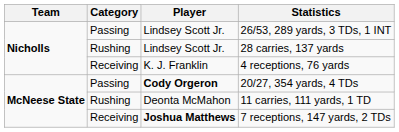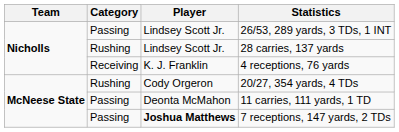20/27, 354 yards, 4 TDs | Category: Passing -> Rushing
20/27, 354 yards, 4 TDs | Player: bold -> normal
11 carries, 111 yards, 1 TD | Category: Rushing -> Passing
7 receptions, 147 yards, 2 TDs | Category: Receiving -> Passing
